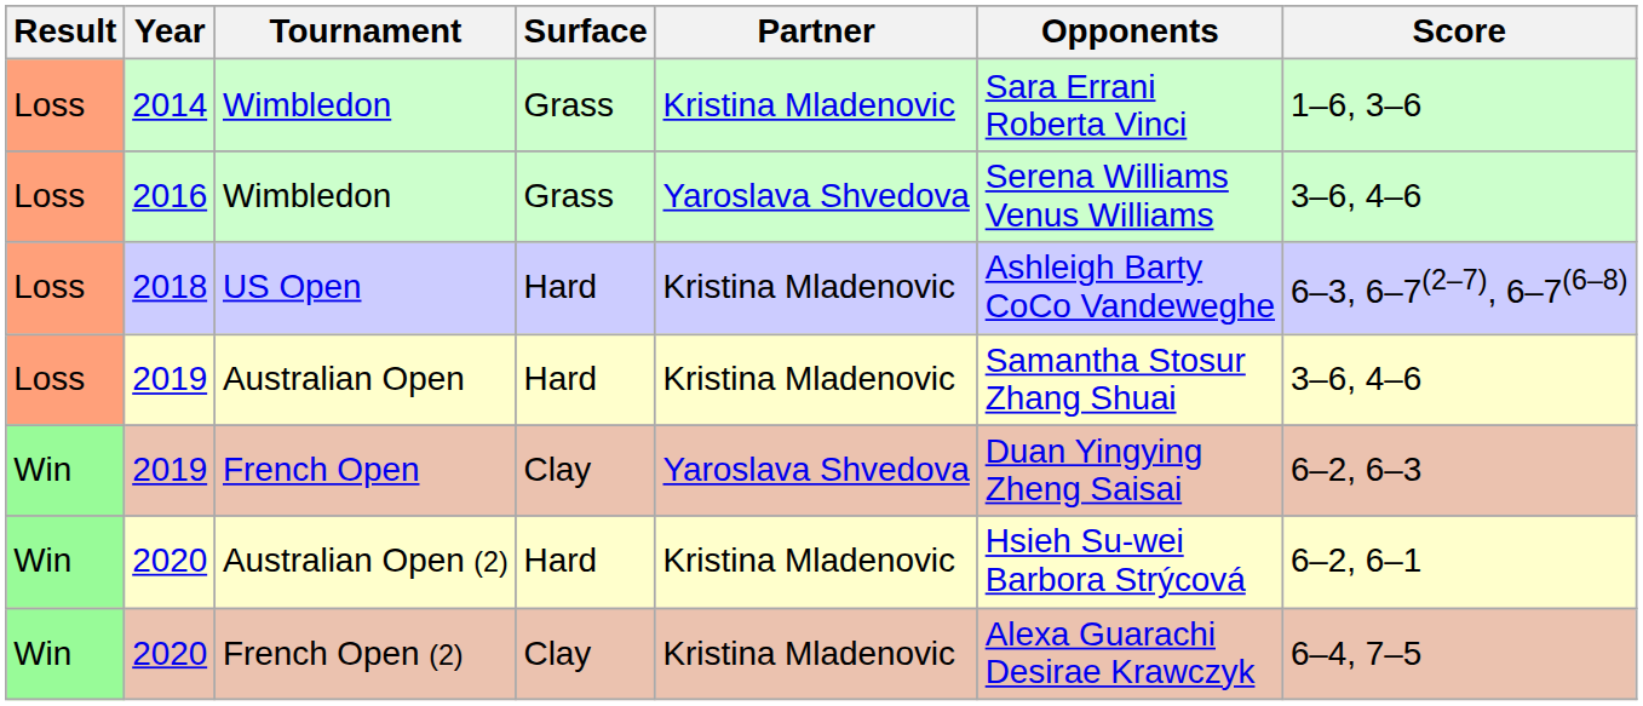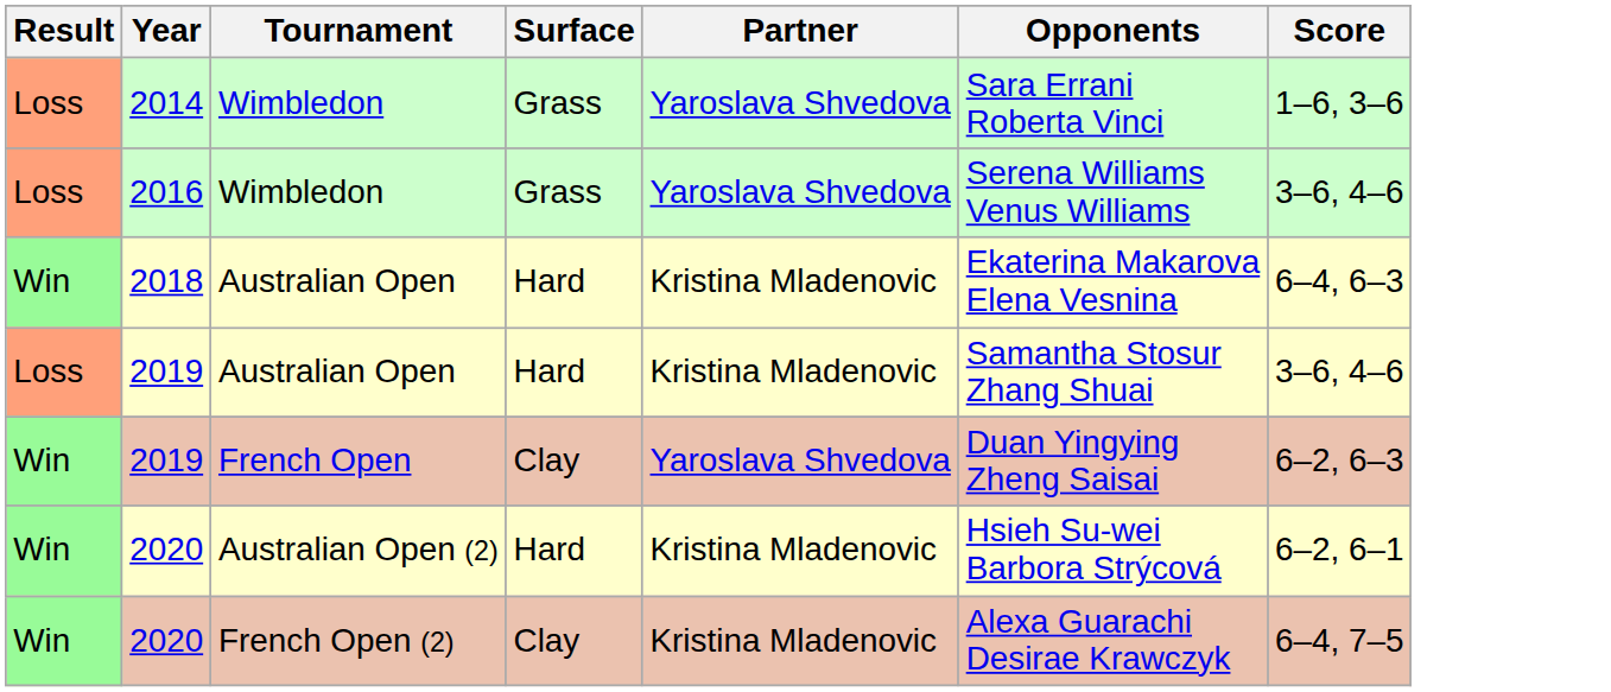2014 / Wimbledon | Partner: Kristina Mladenovic -> Yaroslava Shvedova
+ row: Win | 2018 | Australian Open | Hard | Kristina Mladenovic | Ekaterina Makarova Elena Vesnina | 6–4, 6–3
- row: Loss | 2018 | US Open | Hard | Kristina Mladenovic | Ashleigh Barty CoCo Vandeweghe | 6–3, 6–7(2–7), 6–7(6–8)
